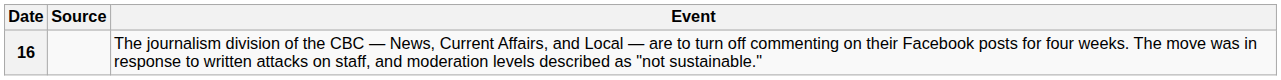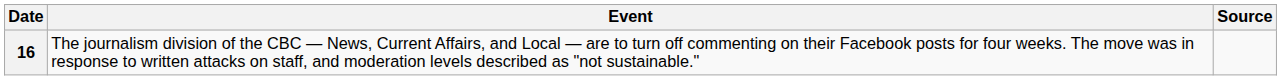columns swapped: Event <-> Source
